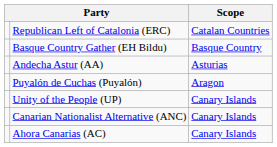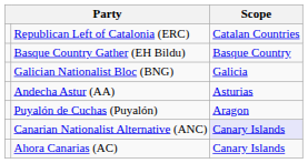+ row: Galician Nationalist Bloc (BNG) | Galicia
- row: Unity of the People (UP) | Canary Islands
Canarian Nationalist Alternative (ANC) | Scope: no background -> lavender background
